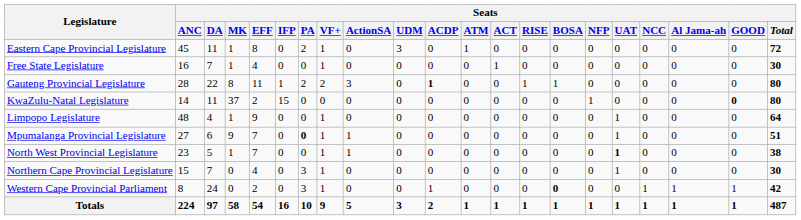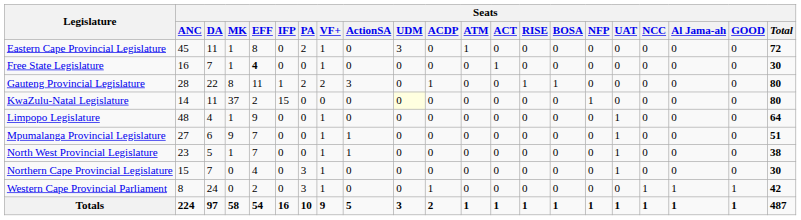Free State Legislature | Seats / EFF: normal -> bold
Gauteng Provincial Legislature | Seats / ACDP: bold -> normal
KwaZulu-Natal Legislature | Seats / UDM: no background -> lightyellow background
KwaZulu-Natal Legislature | Seats / GOOD: bold -> normal
Mpumalanga Provincial Legislature | Seats / PA: bold -> normal
North West Provincial Legislature | Seats / UAT: bold -> normal
Western Cape Provincial Parliament | Seats / BOSA: bold -> normal
